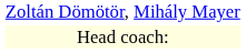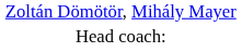row 2 | column 1: lightyellow background -> no background
